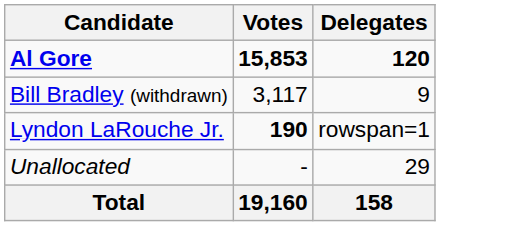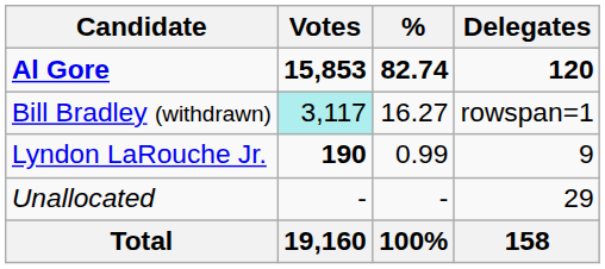+ column: % | 82.74 | 16.27 | 0.99 | - | 100%
Bill Bradley (withdrawn) | Votes: no background -> paleturquoise background
Bill Bradley (withdrawn) | Delegates: 9 -> rowspan=1
Lyndon LaRouche Jr. | Delegates: rowspan=1 -> 9
